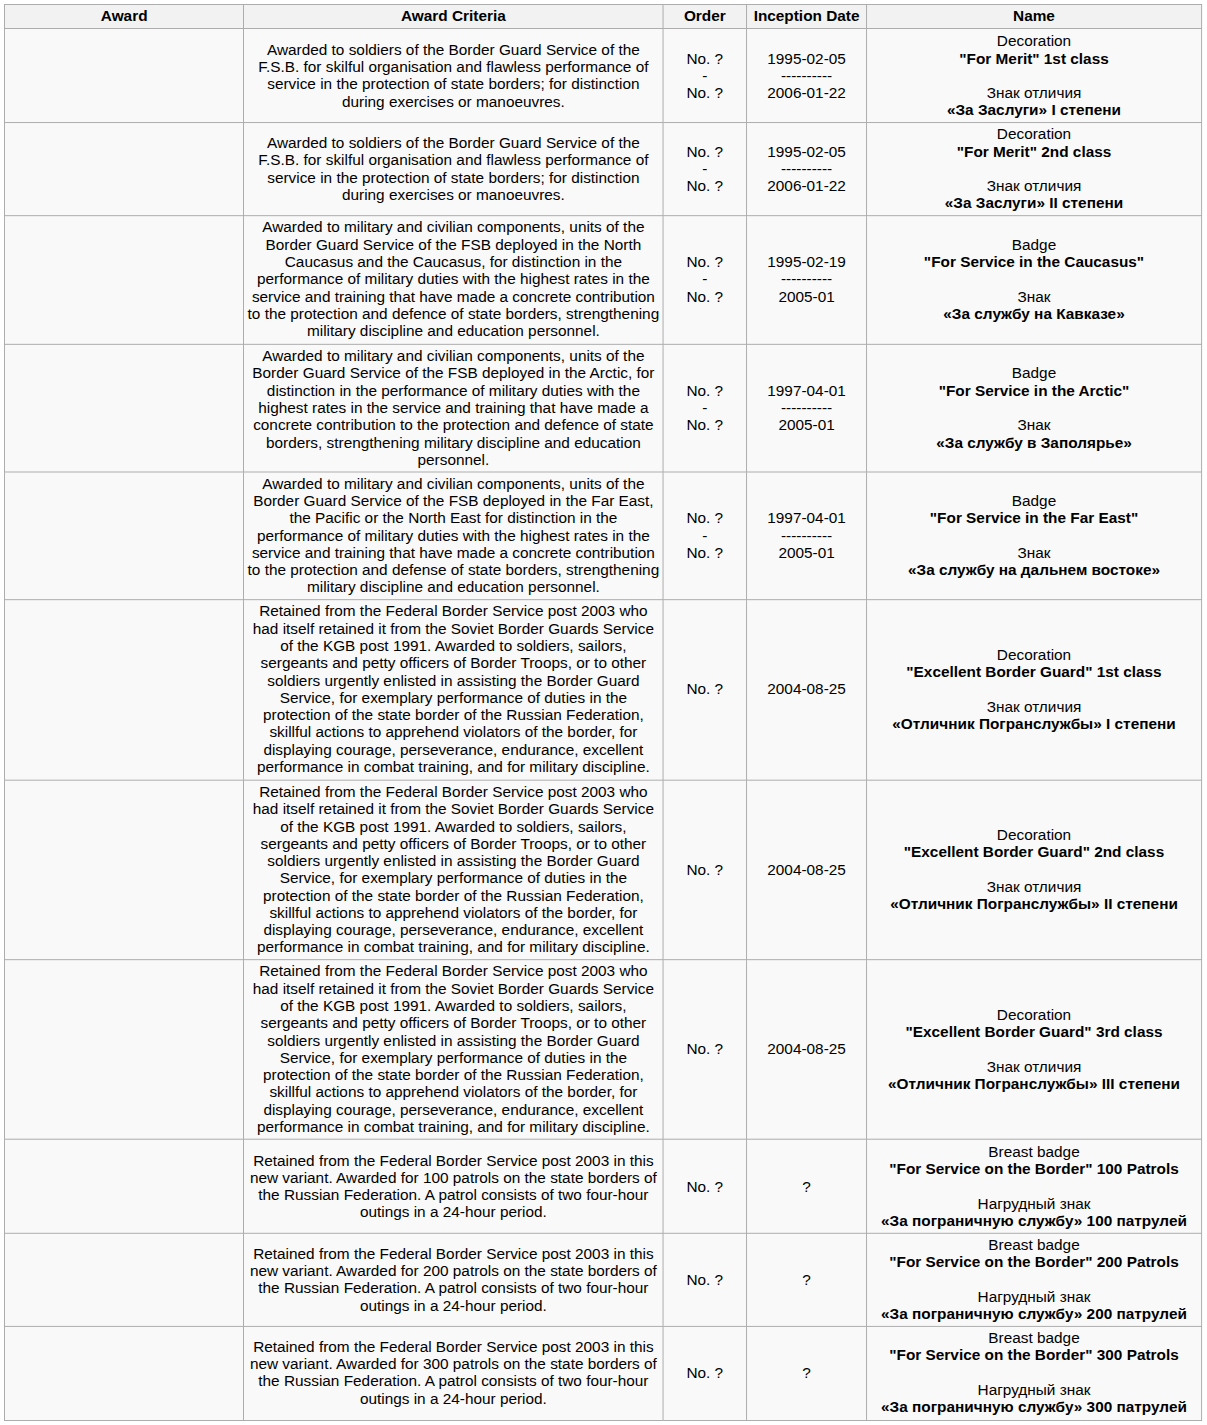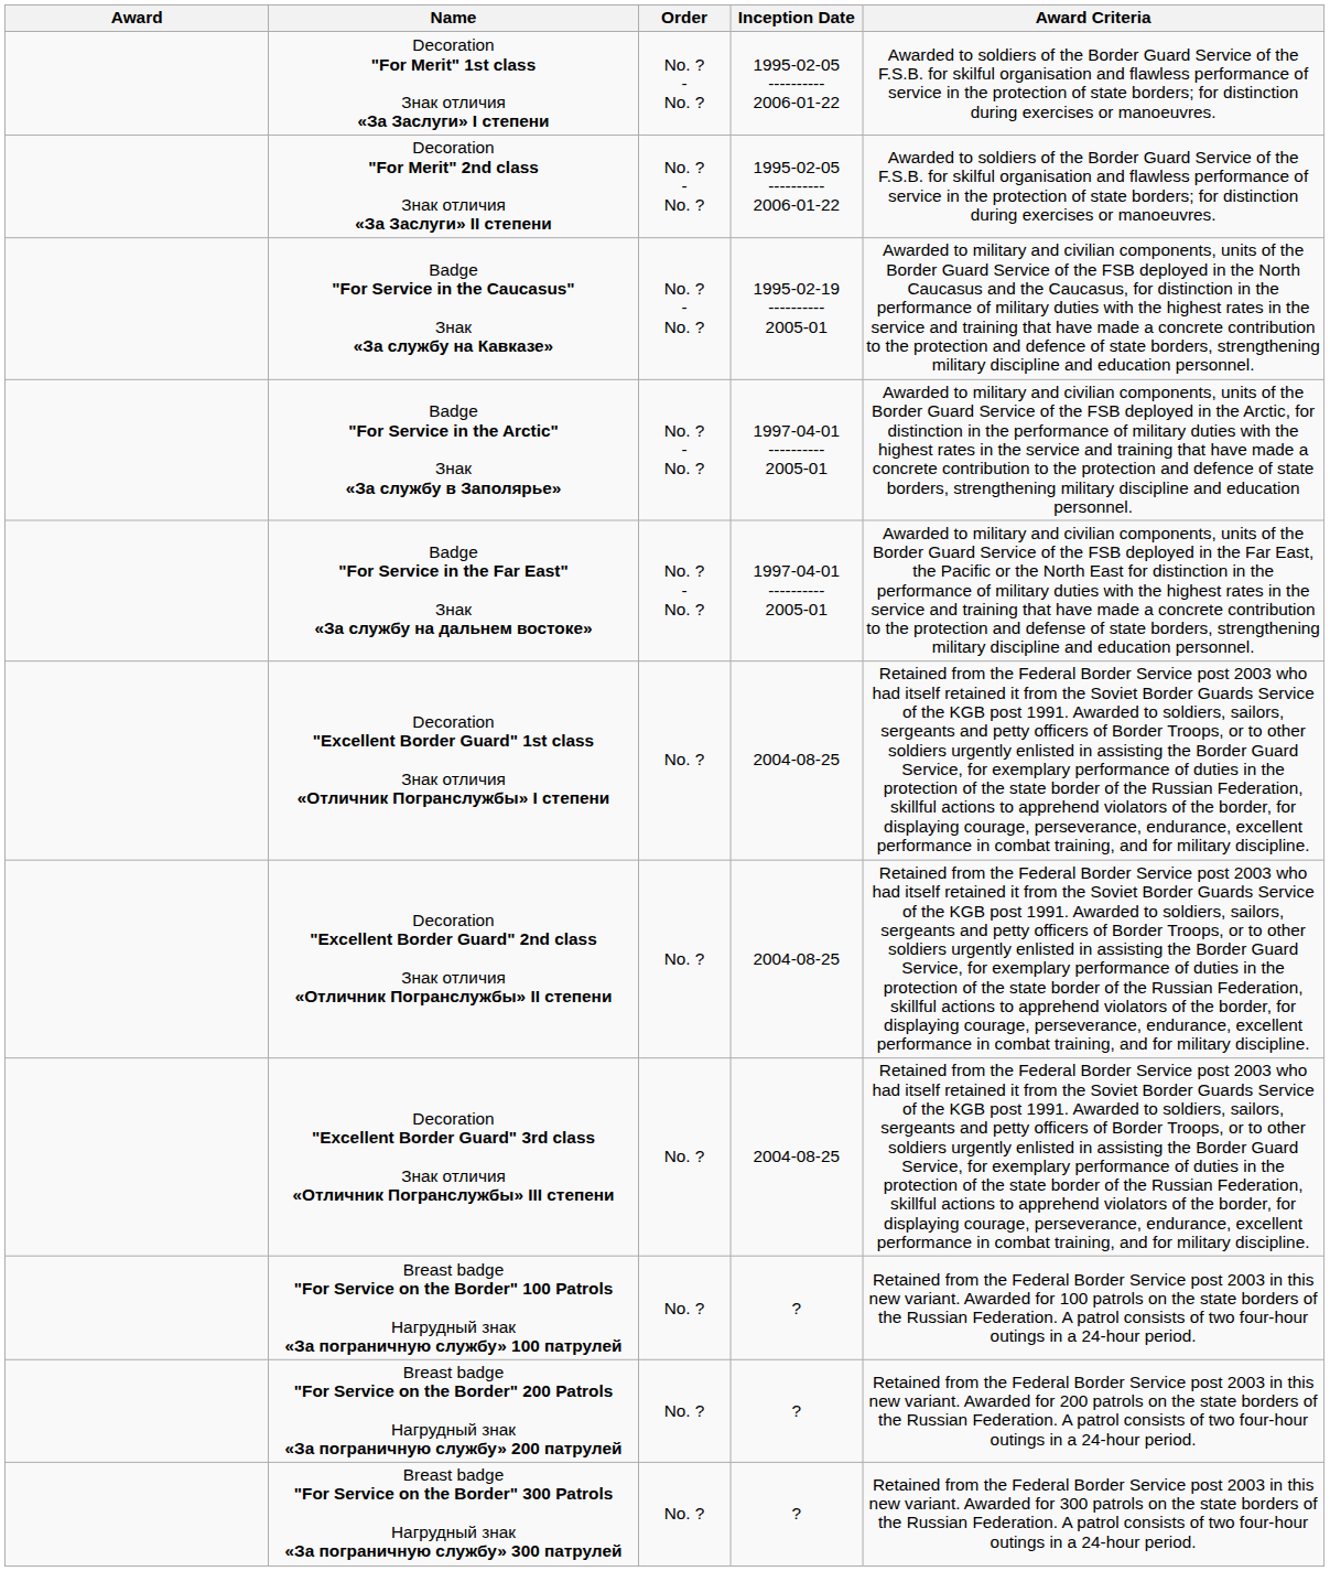columns swapped: Name <-> Award Criteria
